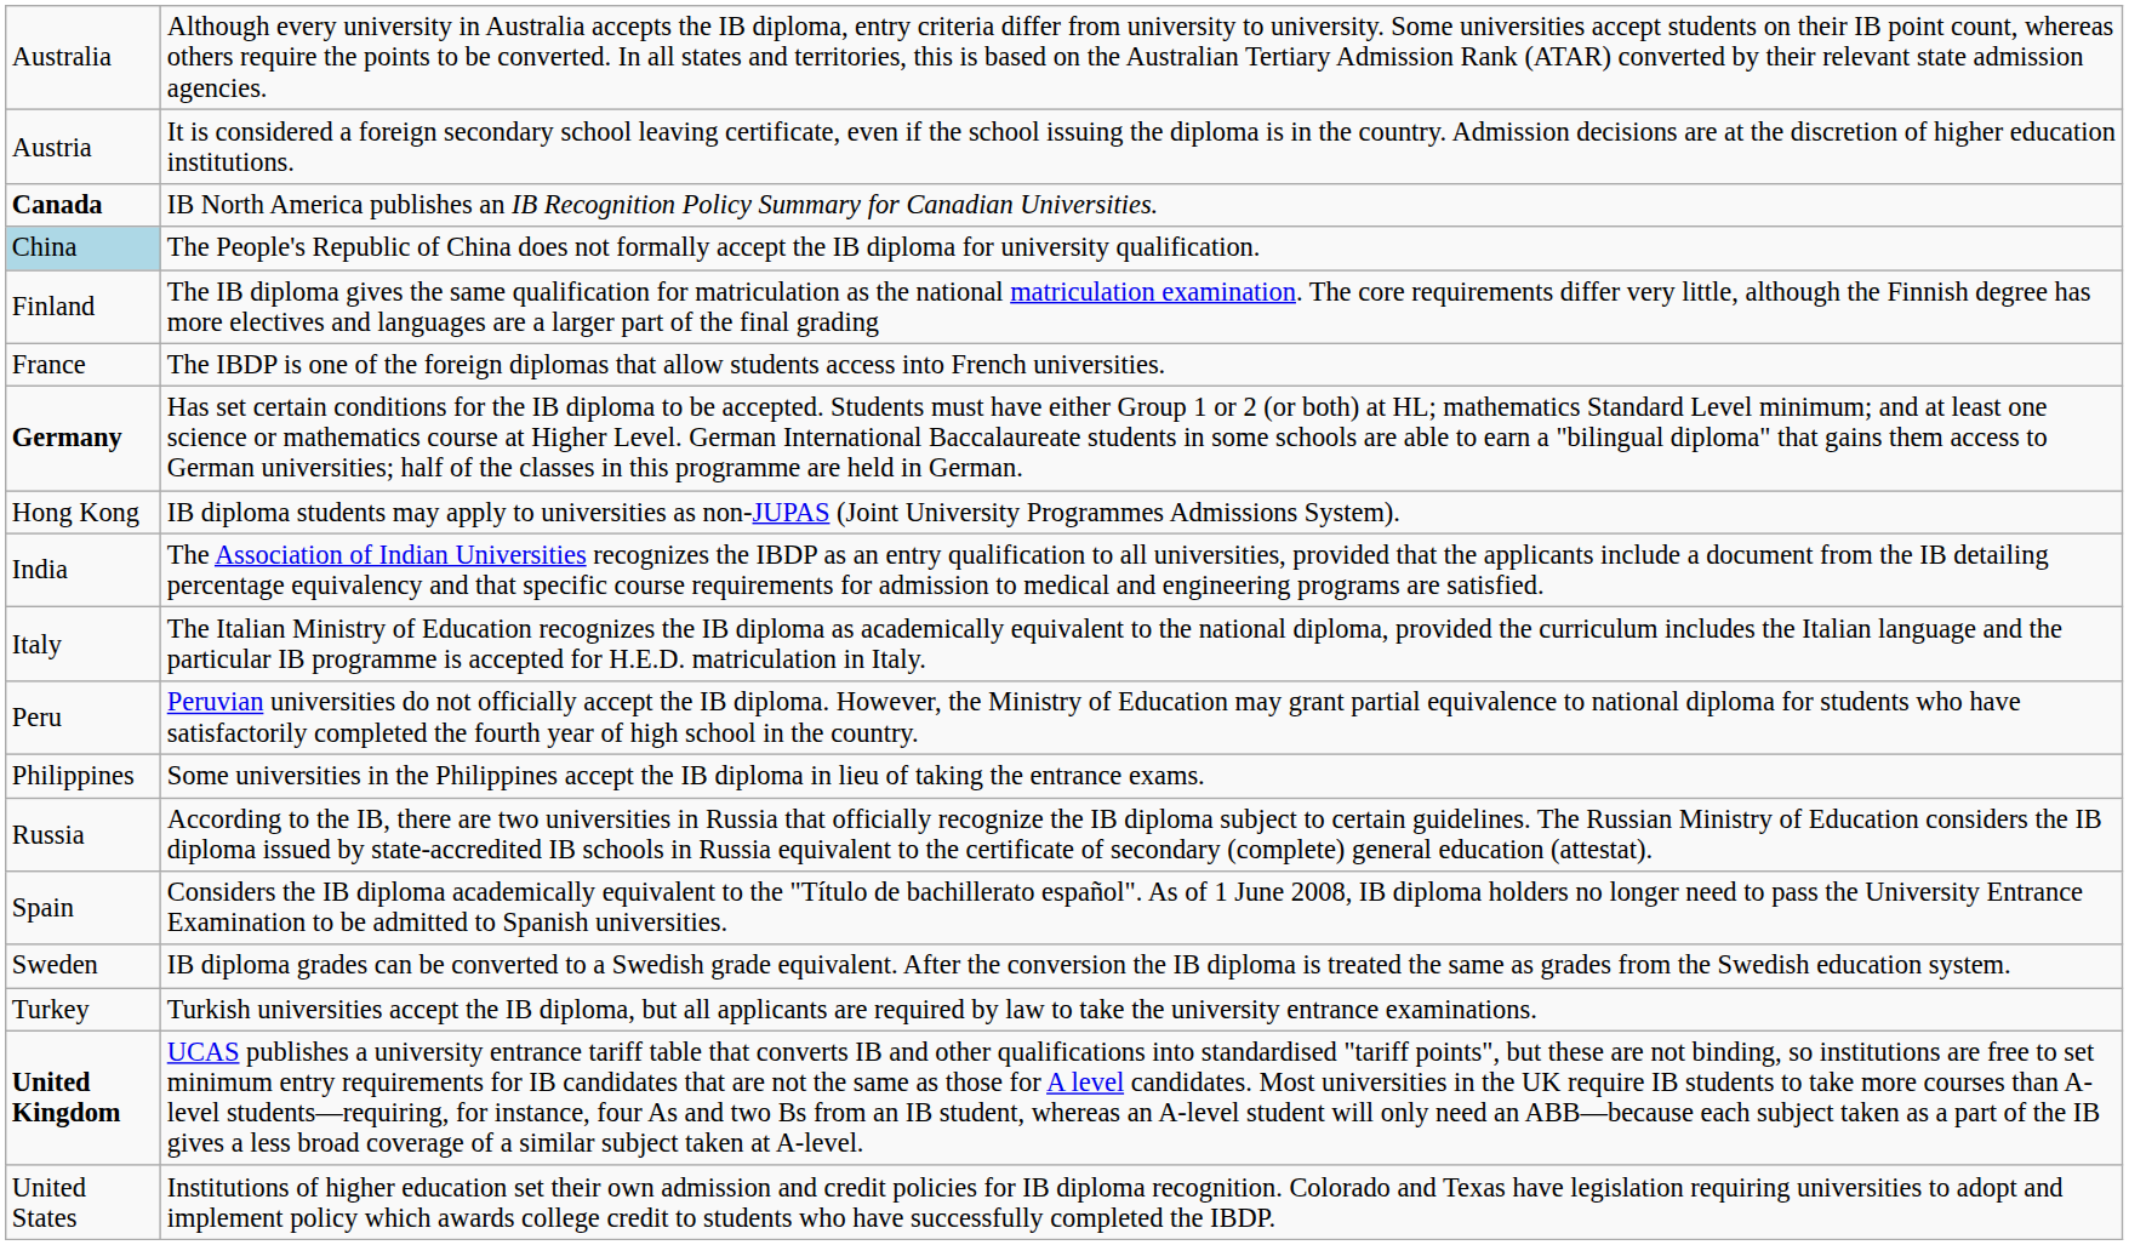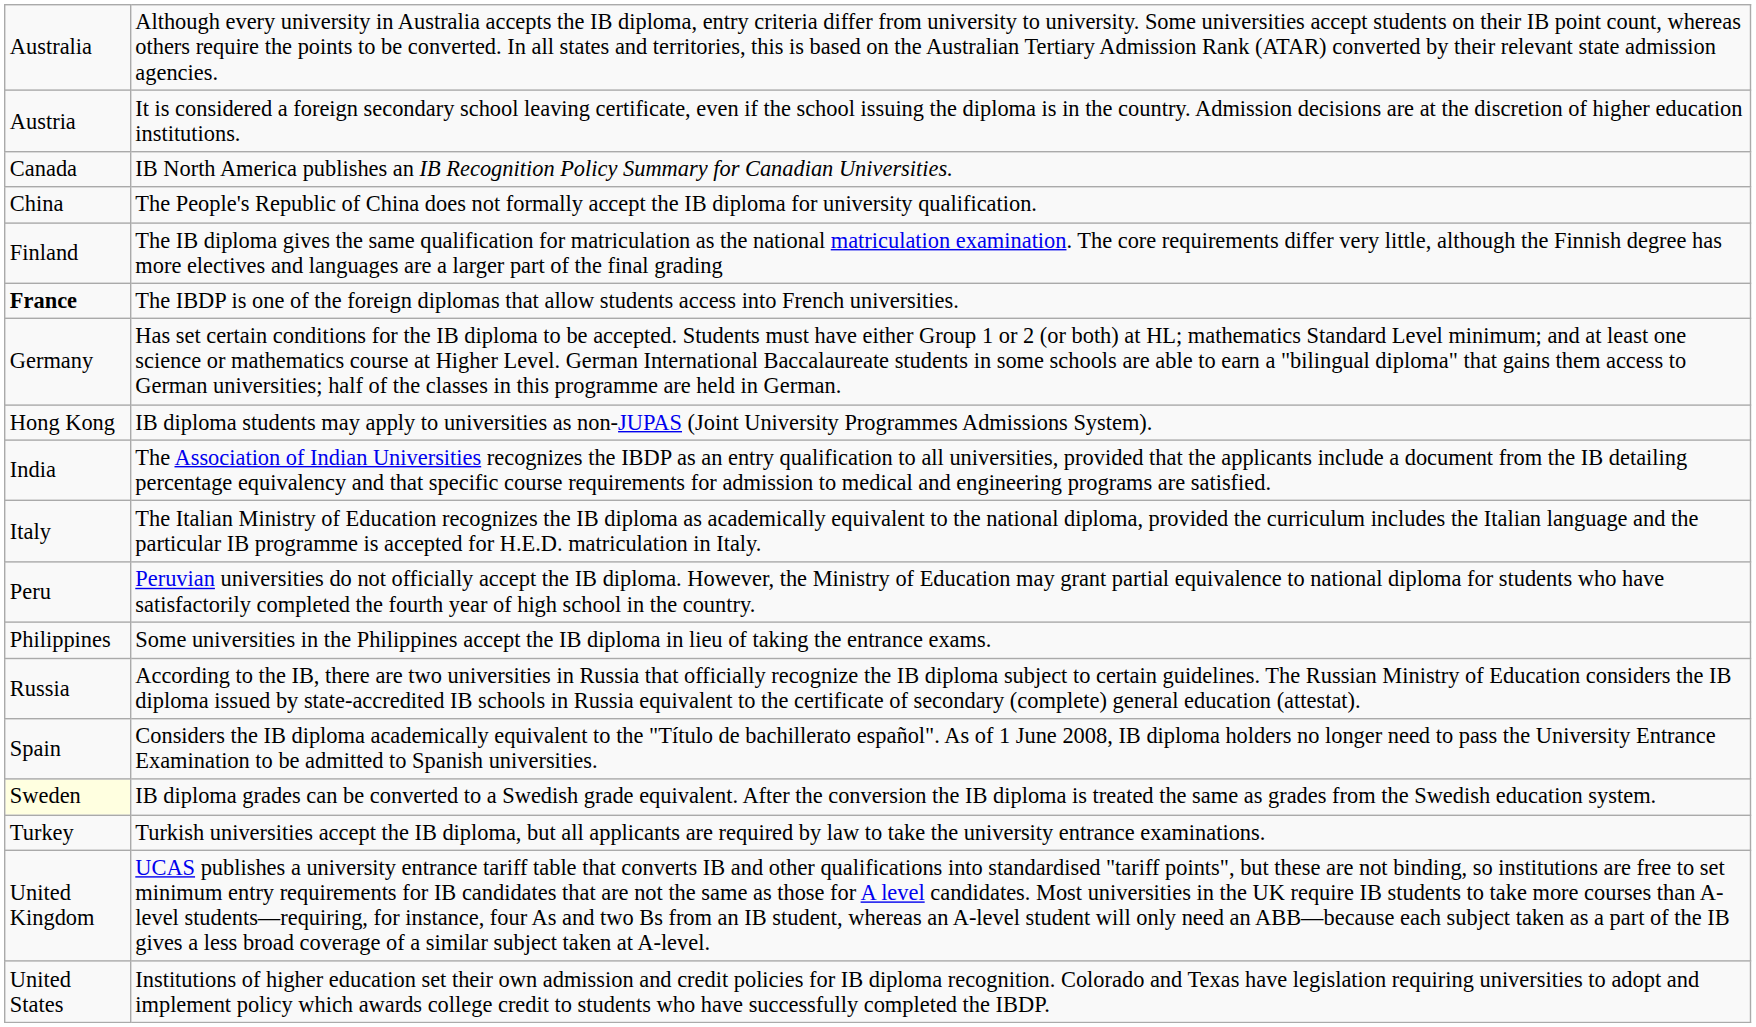Canada | column 1: bold -> normal
China | column 1: lightblue background -> no background
France | column 1: normal -> bold
Germany | column 1: bold -> normal
Sweden | column 1: no background -> lightyellow background
United Kingdom | column 1: bold -> normal
